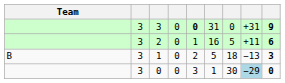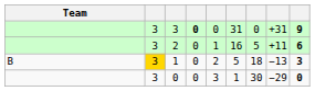row 2 | column 4: normal -> bold
row 2 | column 5: bold -> normal
row 4 | column 2: no background -> gold background
row 5 | column 8: lightblue background -> no background
